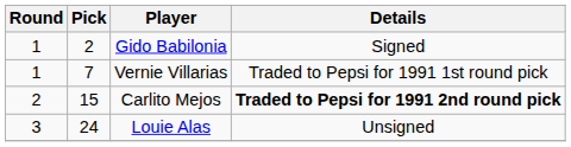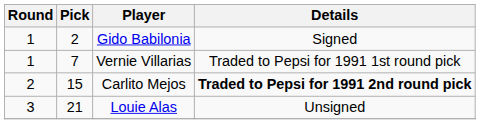Louie Alas | Pick: 24 -> 21
